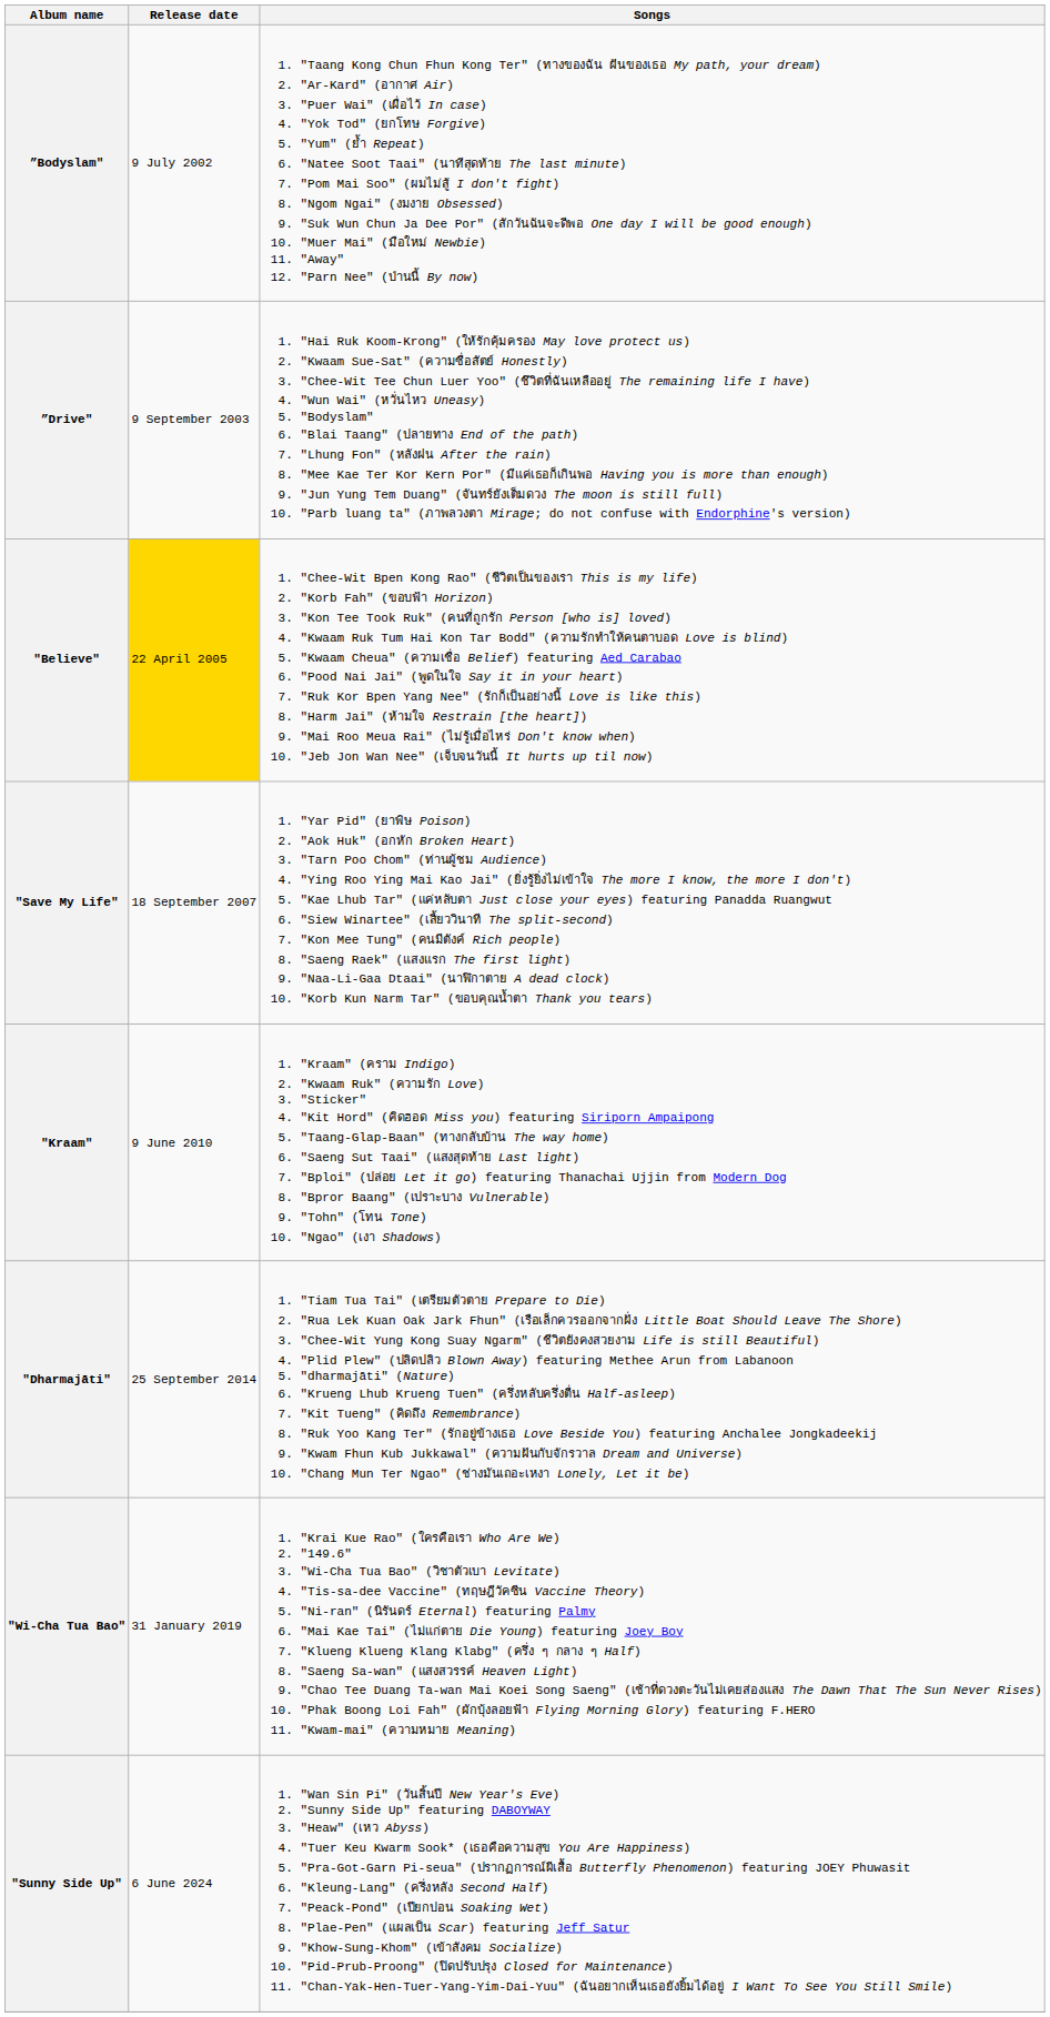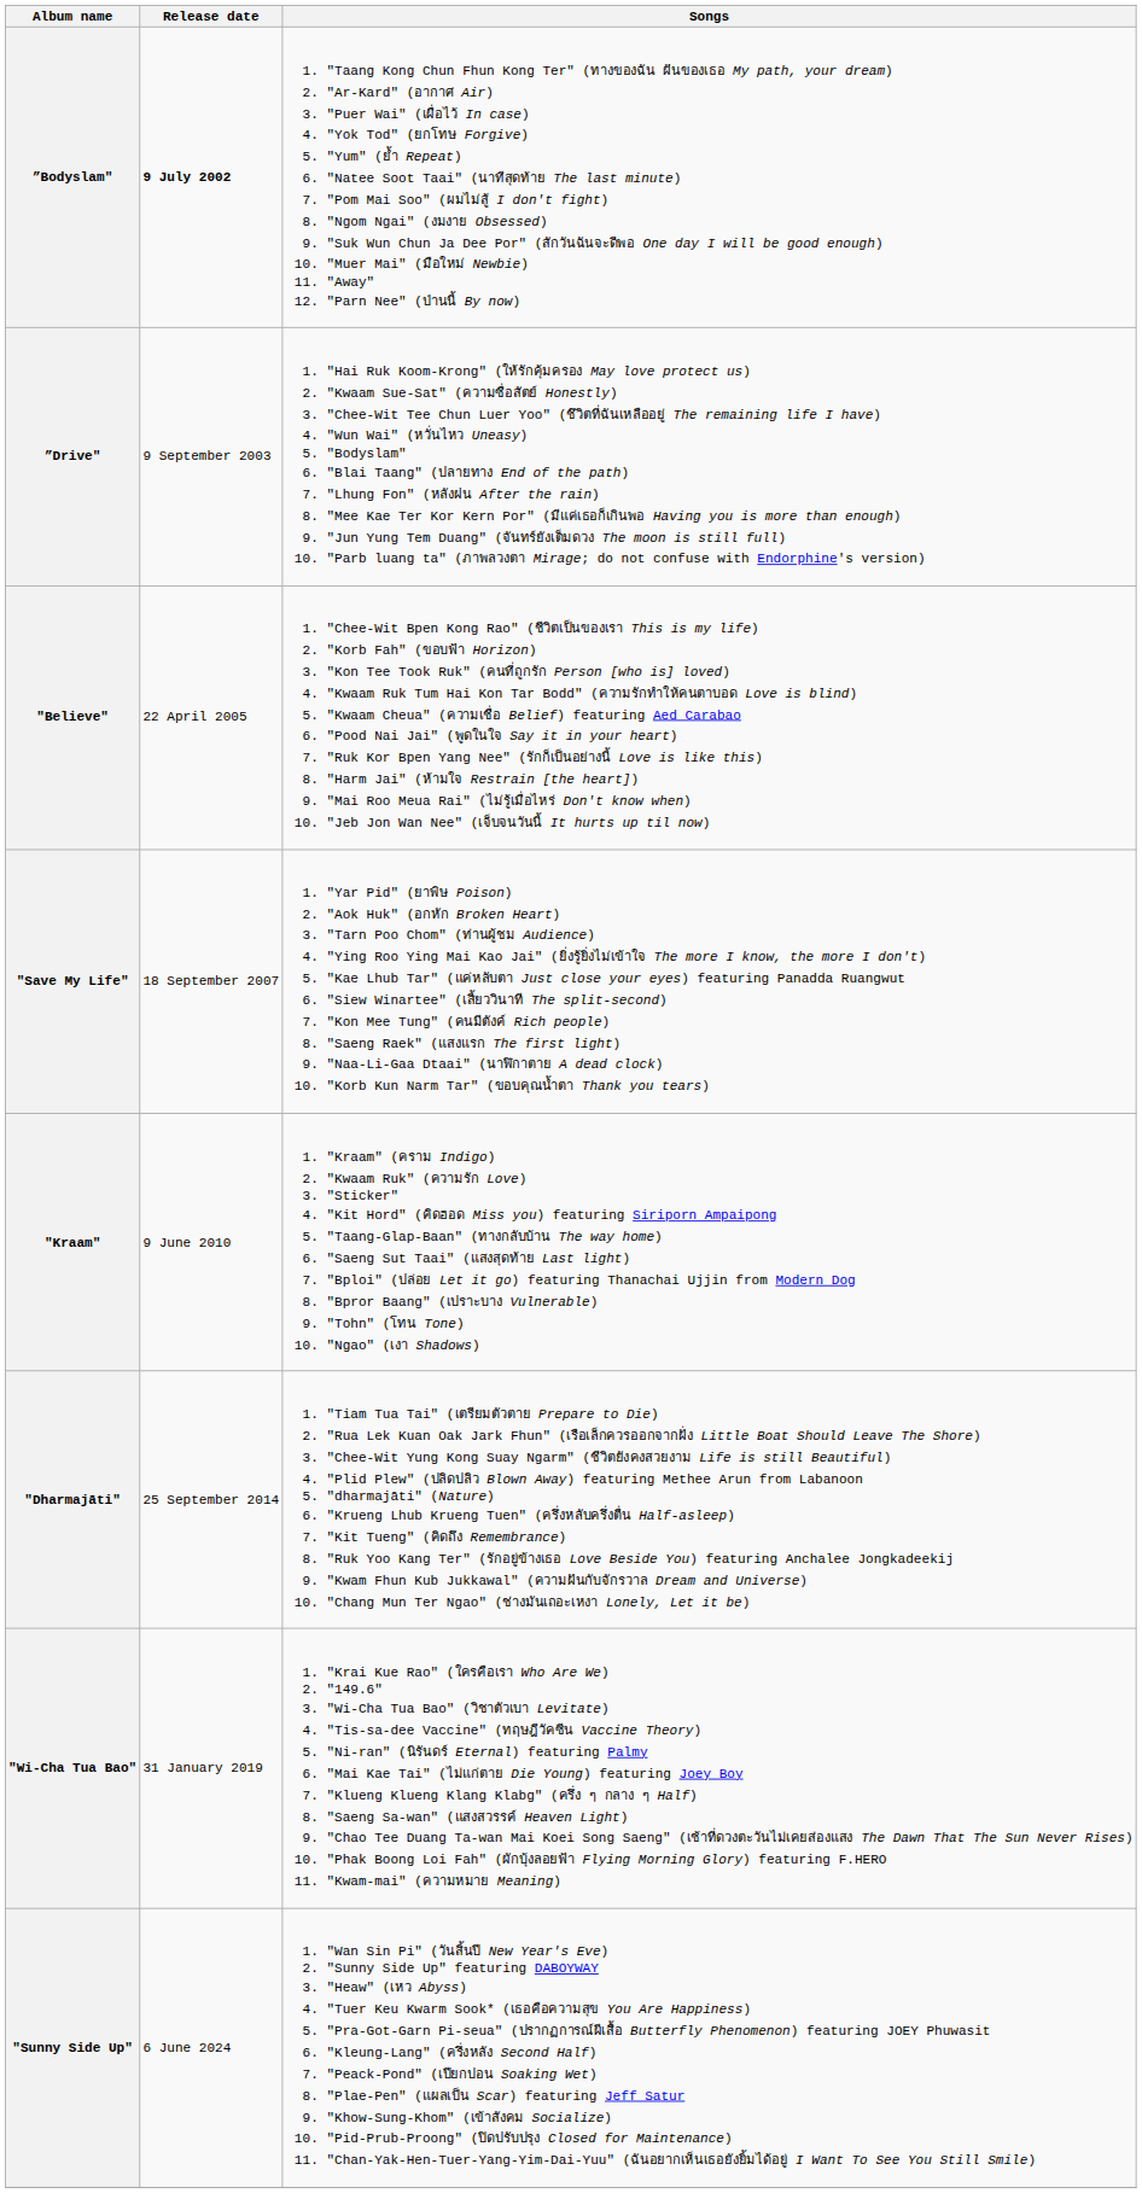”Bodyslam" | Release date: normal -> bold
"Believe" | Release date: gold background -> no background
